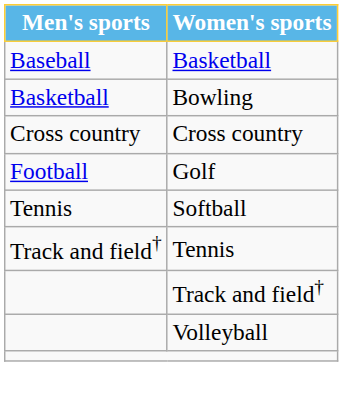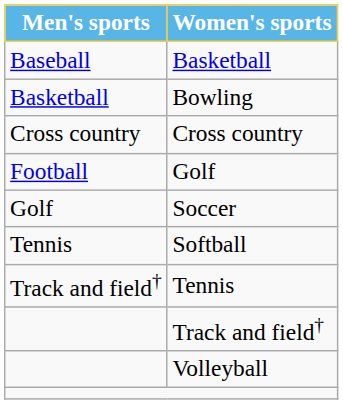+ row: Golf | Soccer
